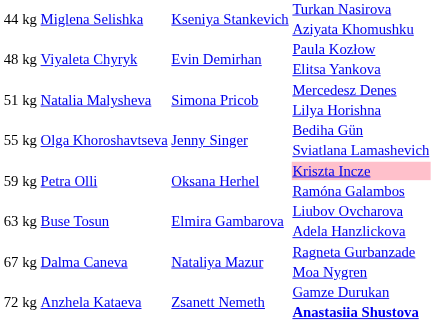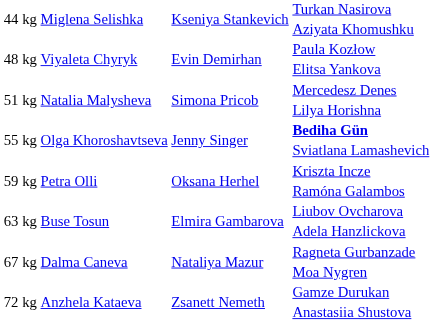Bediha Gün | column 4: normal -> bold
Kriszta Incze | column 4: pink background -> no background
Anastasiia Shustova | column 4: bold -> normal
